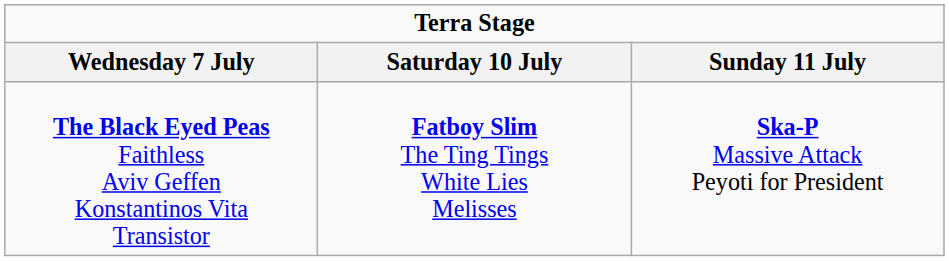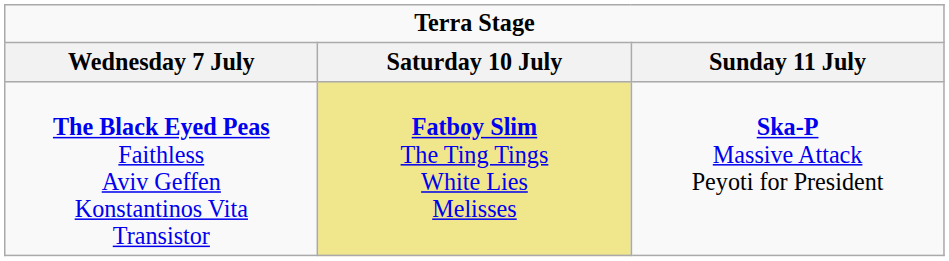row 3 | Saturday 10 July: no background -> khaki background
